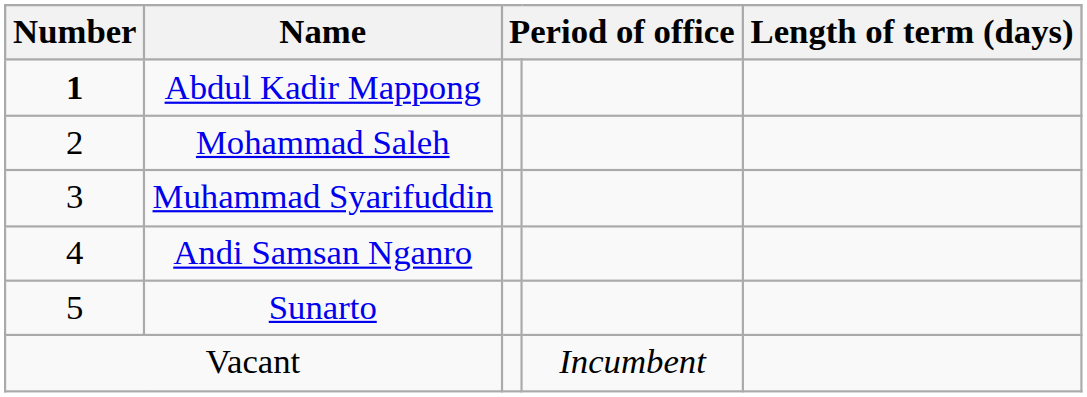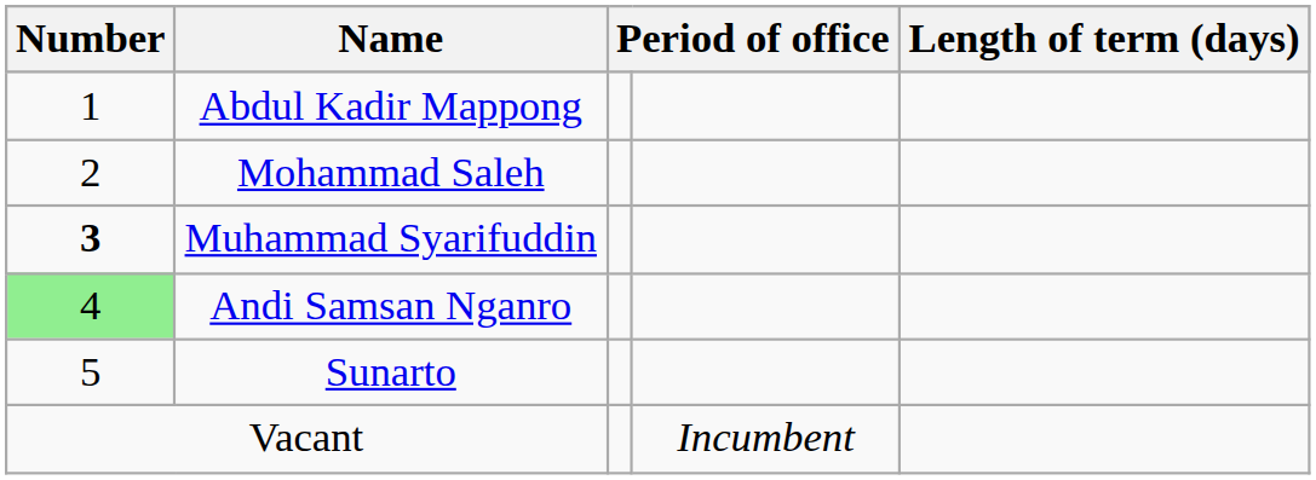Abdul Kadir Mappong | Number: bold -> normal
Muhammad Syarifuddin | Number: normal -> bold
Andi Samsan Nganro | Number: no background -> lightgreen background
